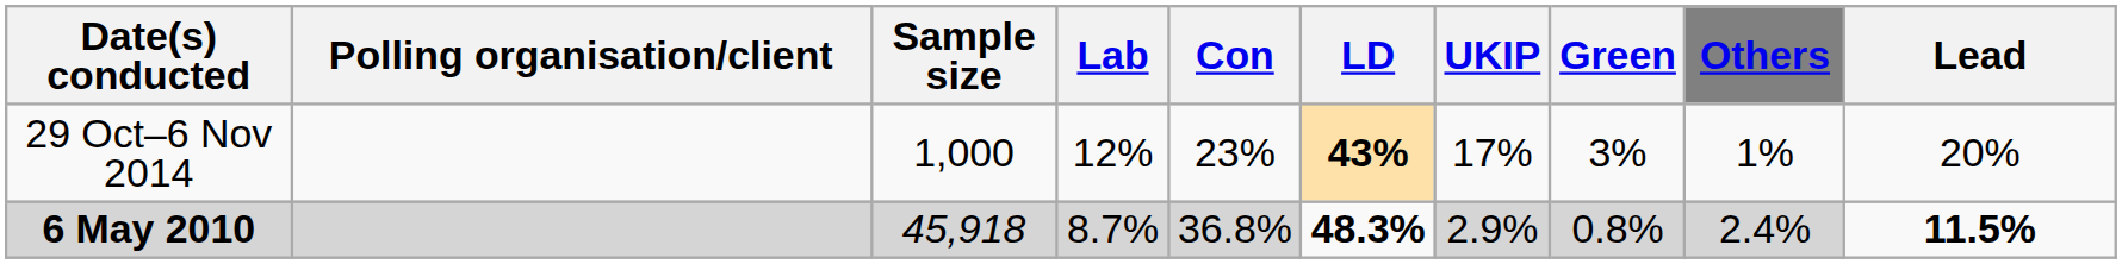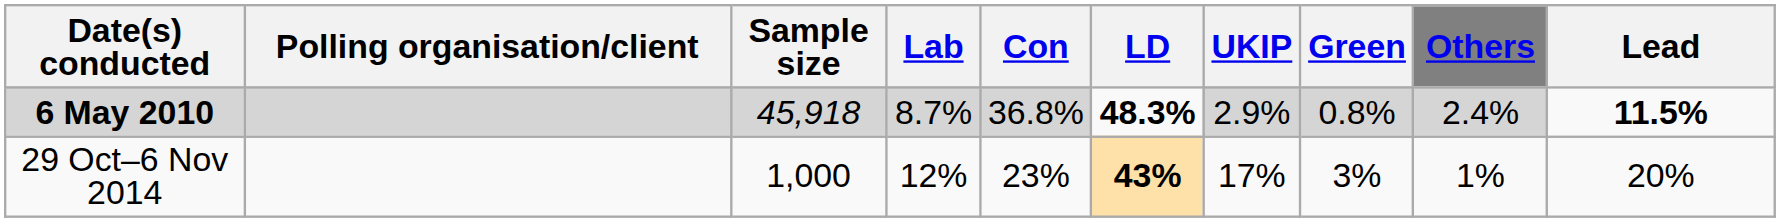rows swapped: 29 Oct–6 Nov 2014 <-> 6 May 2010
